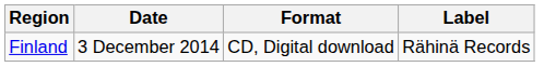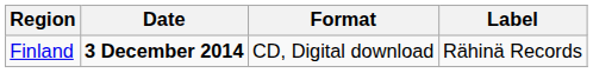Finland | Date: normal -> bold
